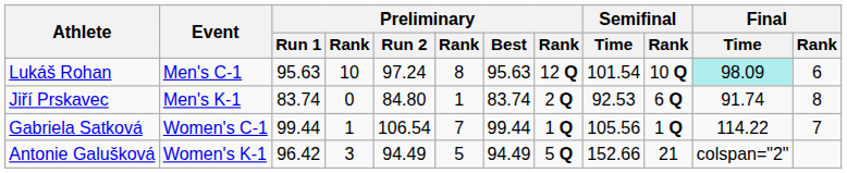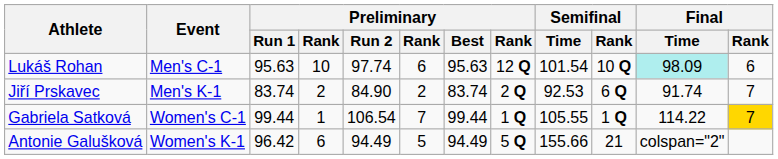Lukáš Rohan | Preliminary / Run 2: 97.24 -> 97.74
Lukáš Rohan | column 6: 8 -> 6
Jiří Prskavec | column 4: 0 -> 2
Jiří Prskavec | Preliminary / Run 2: 84.80 -> 84.90
Jiří Prskavec | column 6: 1 -> 2
Jiří Prskavec | Final / Rank: 8 -> 7
Gabriela Satková | Semifinal / Time: 105.56 -> 105.55
Gabriela Satková | Final / Rank: no background -> gold background
Antonie Galušková | column 4: 3 -> 6
Antonie Galušková | Semifinal / Time: 152.66 -> 155.66
